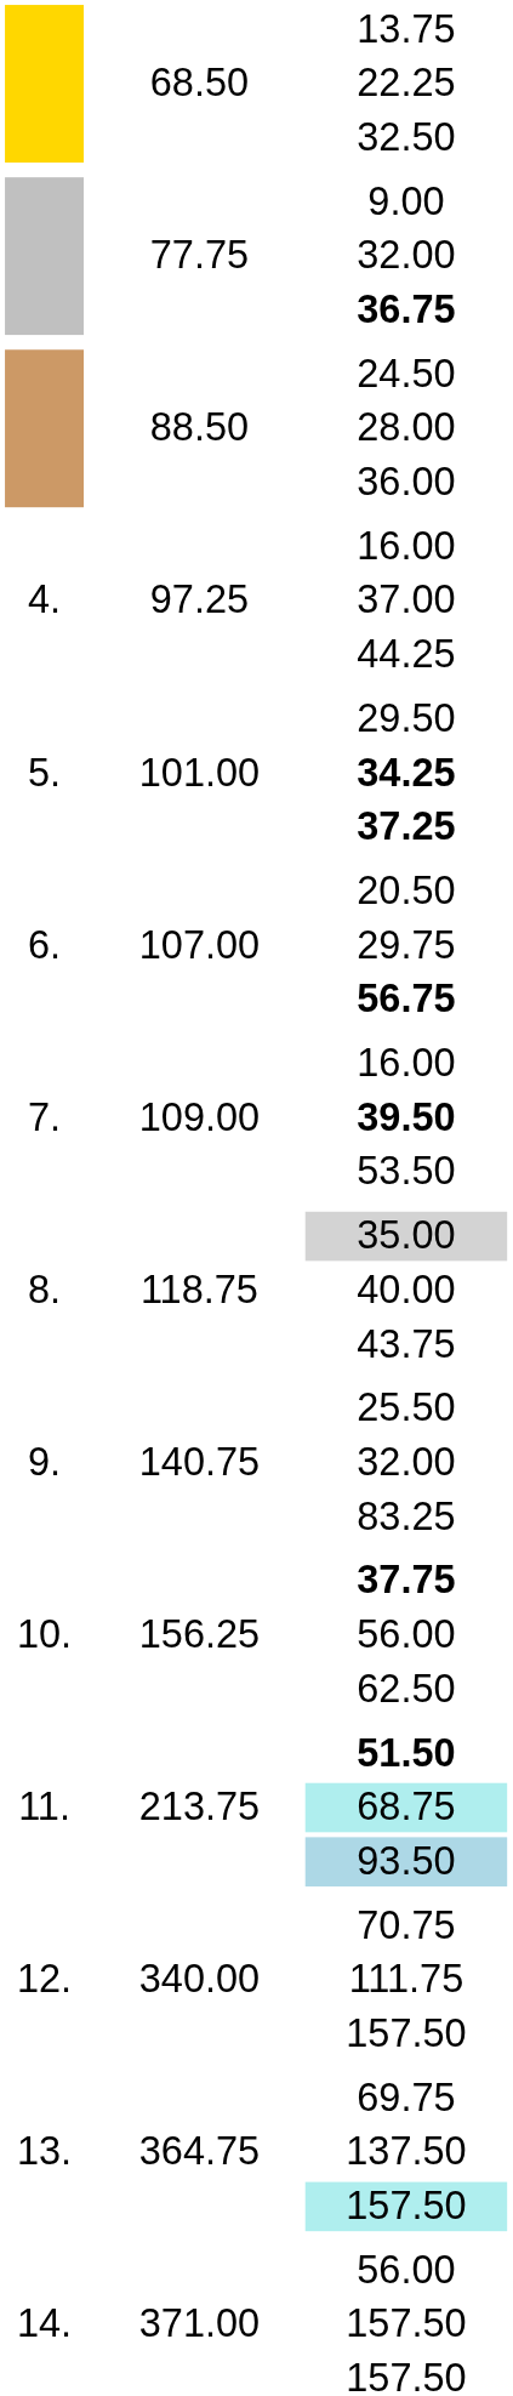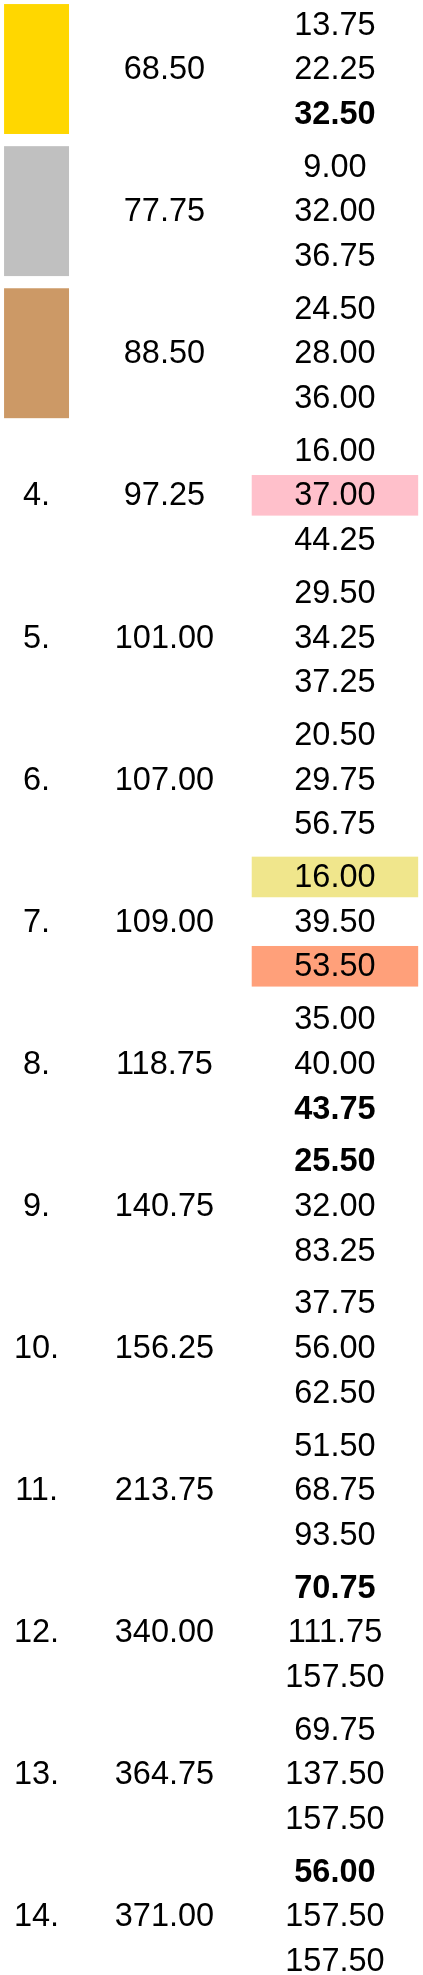32.50 | column 3: normal -> bold
36.75 | column 3: bold -> normal
37.00 | column 3: no background -> pink background
34.25 | column 3: bold -> normal
37.25 | column 3: bold -> normal
56.75 | column 3: bold -> normal
109.00 / 16.00 | column 3: no background -> khaki background
39.50 | column 3: bold -> normal
53.50 | column 3: no background -> lightsalmon background
35.00 | column 3: lightgrey background -> no background
43.75 | column 3: normal -> bold
25.50 | column 3: normal -> bold
37.75 | column 3: bold -> normal
51.50 | column 3: bold -> normal
68.75 | column 3: paleturquoise background -> no background
93.50 | column 3: lightblue background -> no background
70.75 | column 3: normal -> bold
364.75 / 157.50 | column 3: paleturquoise background -> no background
371.00 / 56.00 | column 3: normal -> bold
